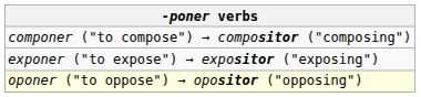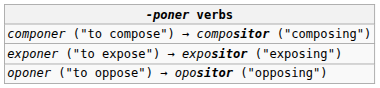row 4 | column 1: lightyellow background -> no background
